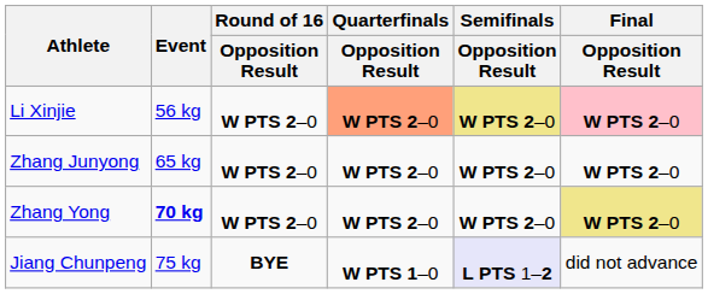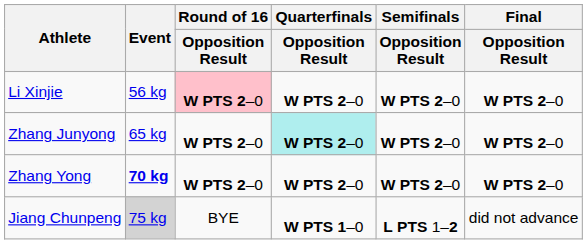Li Xinjie | Round of 16 / Opposition Result: no background -> pink background
Li Xinjie | Quarterfinals / Opposition Result: lightsalmon background -> no background
Li Xinjie | Semifinals / Opposition Result: khaki background -> no background
Li Xinjie | Final / Opposition Result: pink background -> no background
Zhang Junyong | Quarterfinals / Opposition Result: no background -> paleturquoise background
Zhang Yong | Final / Opposition Result: khaki background -> no background
Jiang Chunpeng | Event: no background -> lightgrey background
Jiang Chunpeng | Round of 16 / Opposition Result: bold -> normal
Jiang Chunpeng | Semifinals / Opposition Result: lavender background -> no background
